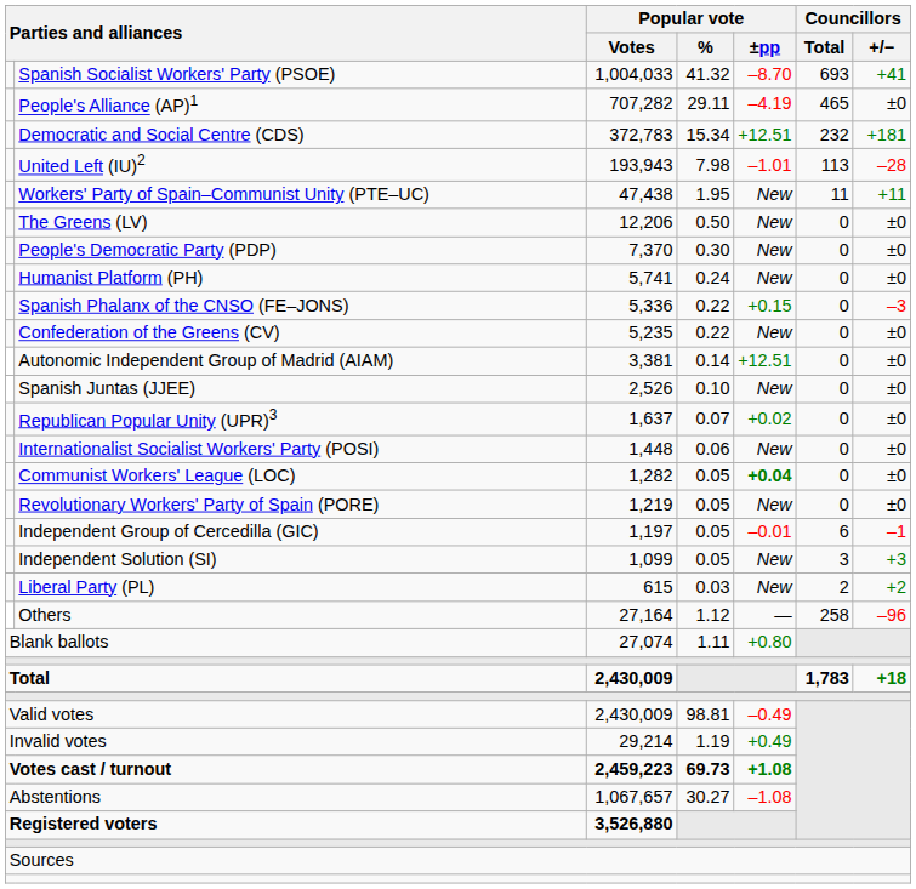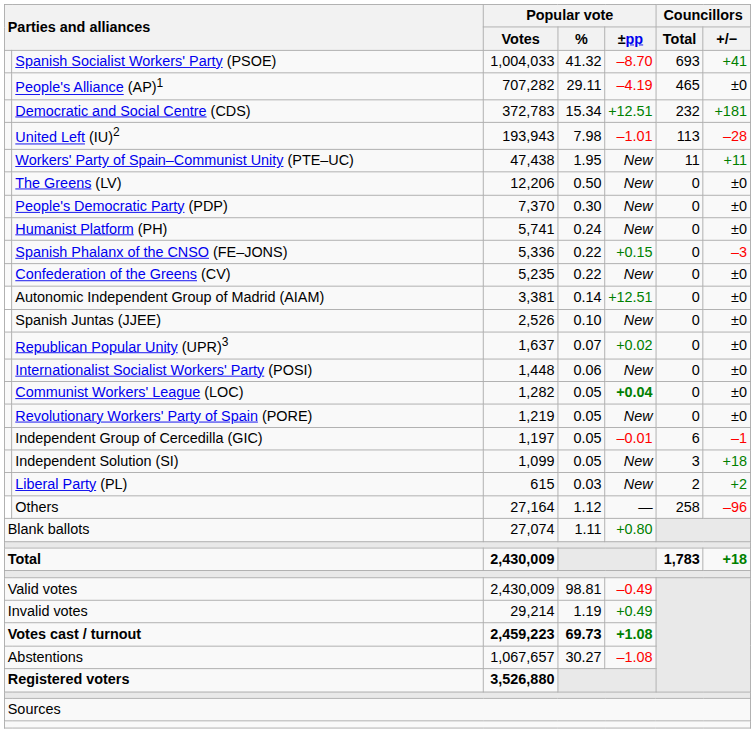Independent Solution (SI) | Councillors / +/−: +3 -> +18
